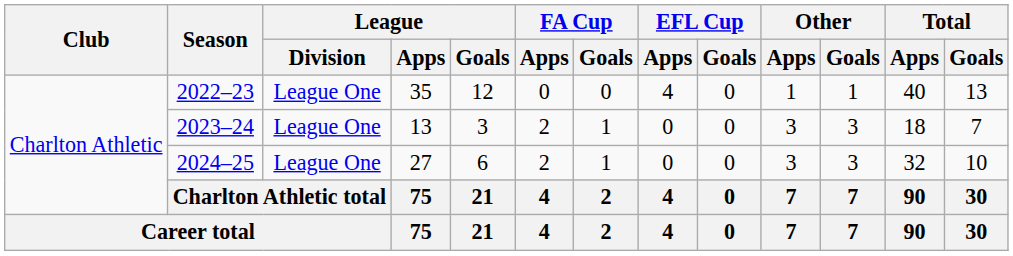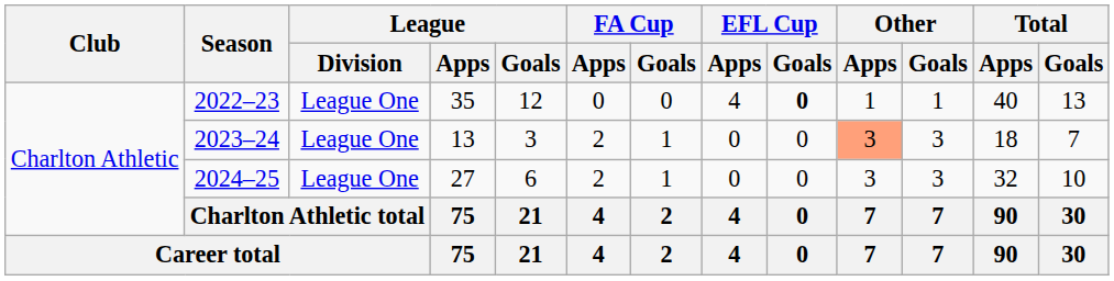2022–23 | EFL Cup / Goals: normal -> bold
2023–24 | Other / Apps: no background -> lightsalmon background
